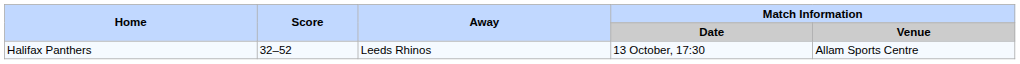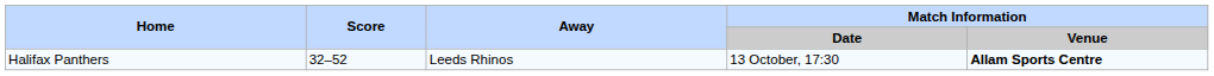Halifax Panthers | Match Information / Venue: normal -> bold
